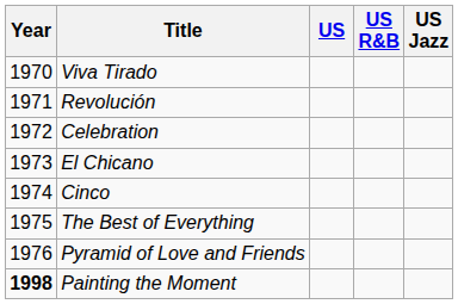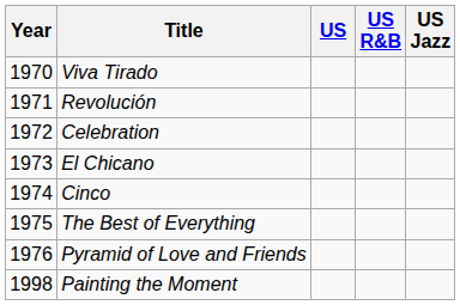Painting the Moment | Year: bold -> normal
